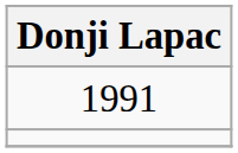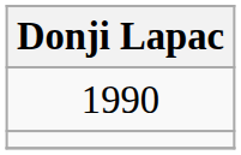row 2 | column 1: 1991 -> 1990
